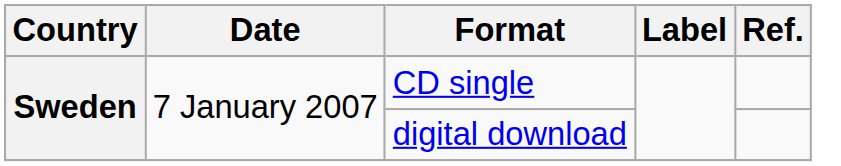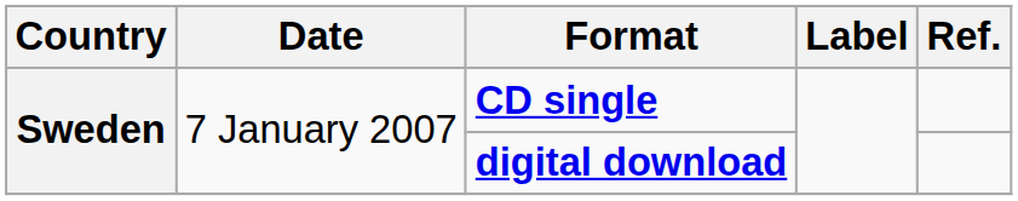CD single | Format: normal -> bold
digital download | Format: normal -> bold
